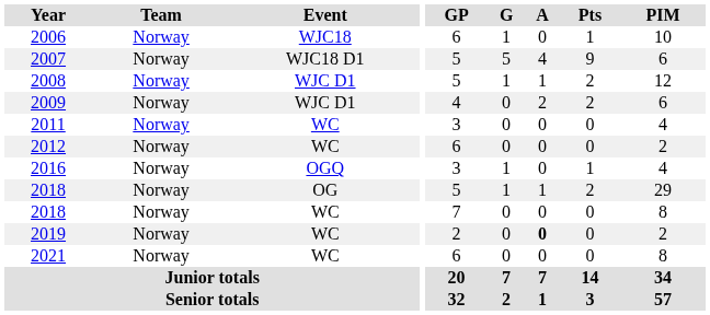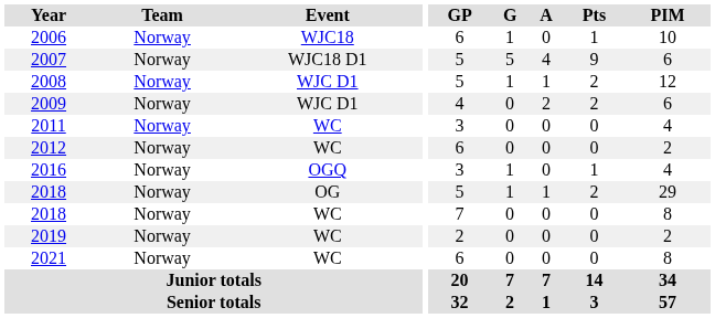2019 | A: bold -> normal
